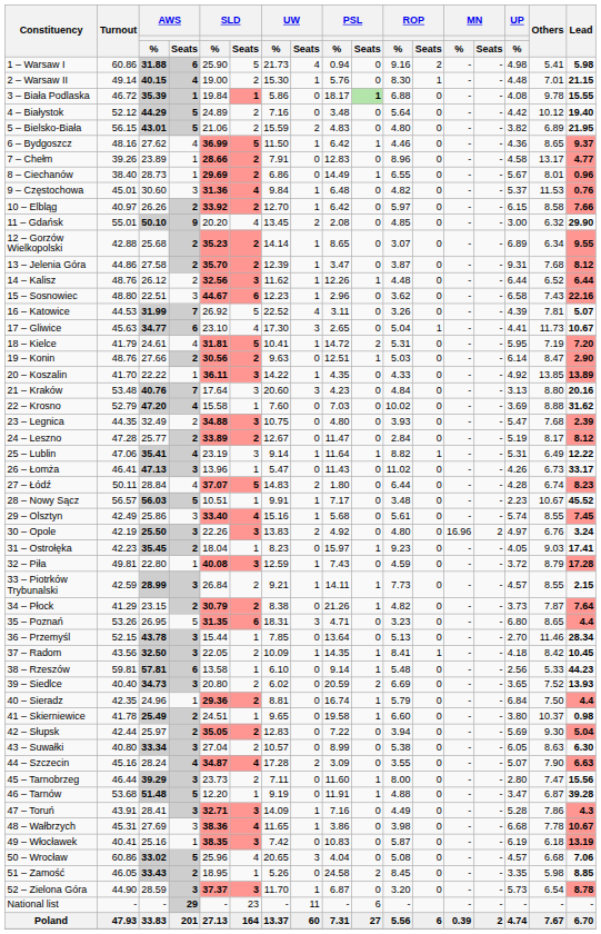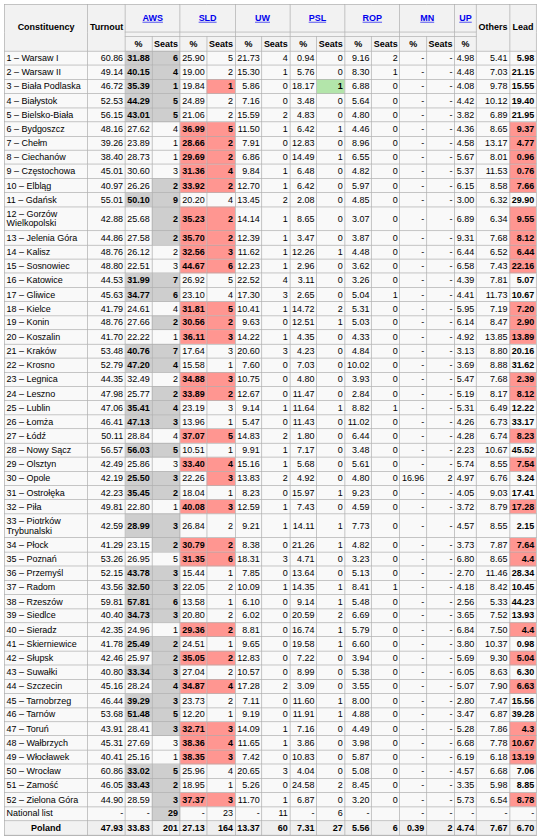2 – Warsaw II | Others: 7.01 -> 7.03
4 – Białystok | Turnout: 52.12 -> 52.53
24 – Leszno | Turnout: 47.28 -> 47.98
29 – Olsztyn | Lead: 7.45 -> 7.54
42 – Słupsk | Turnout: 42.44 -> 42.46
